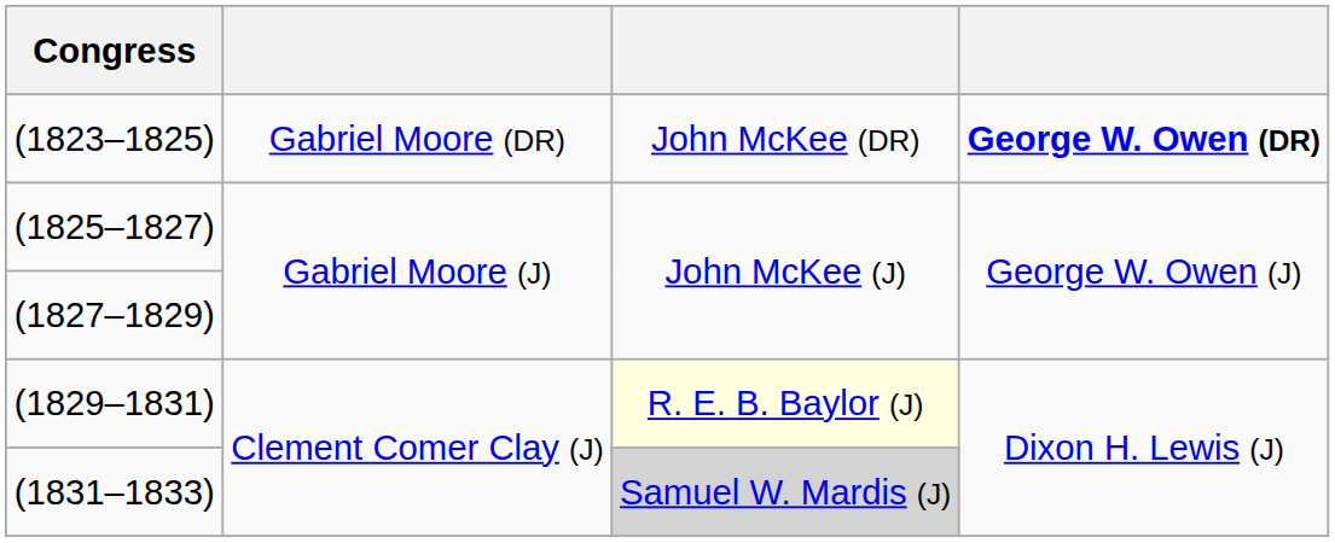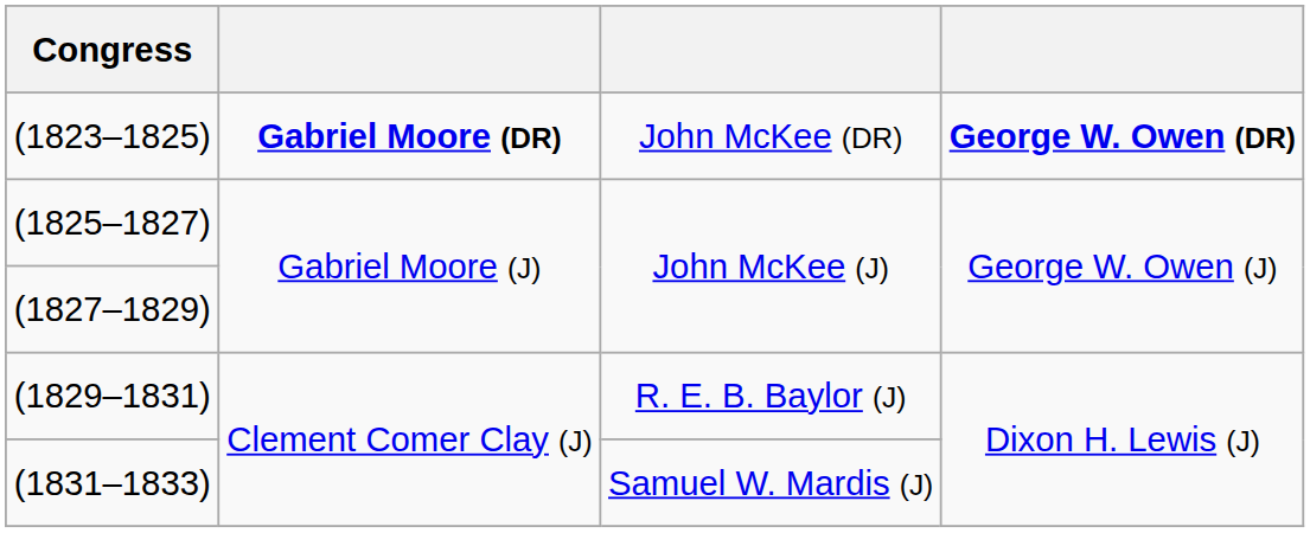(1823–1825) | column 2: normal -> bold
(1829–1831) | column 3: lightyellow background -> no background
(1831–1833) | column 3: lightgrey background -> no background
